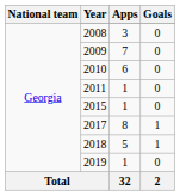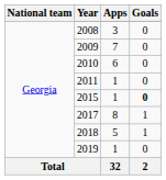2015 | Goals: normal -> bold
